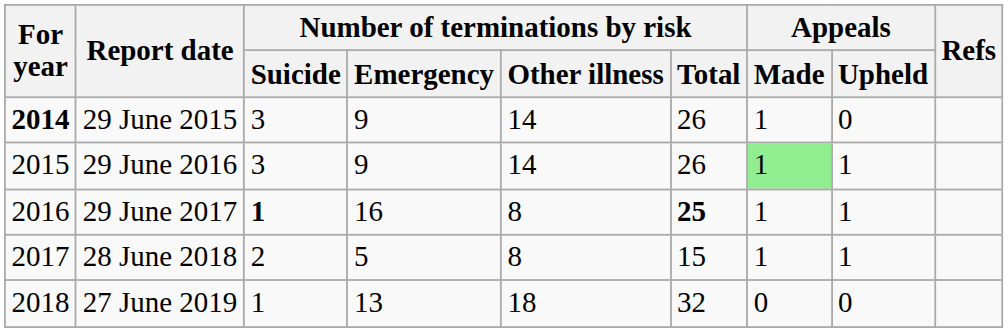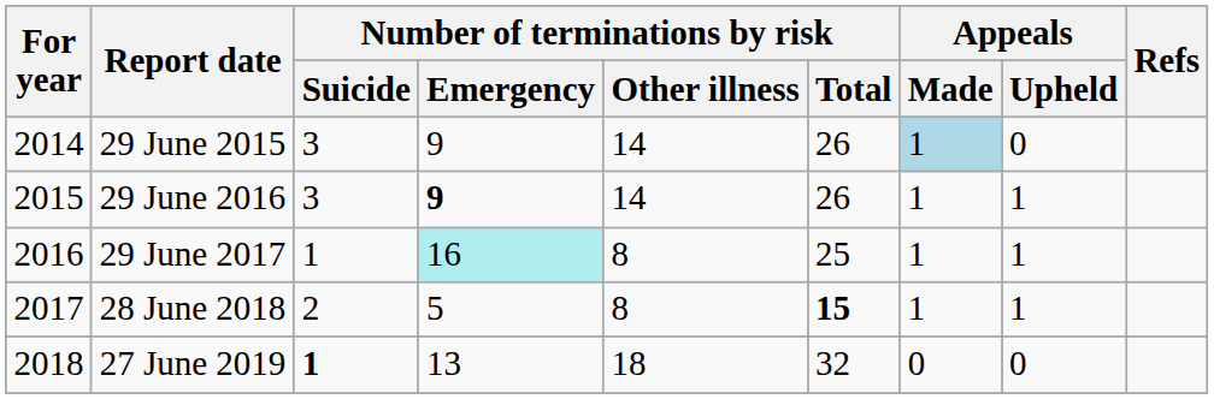29 June 2015 | For year: bold -> normal
29 June 2015 | Appeals / Made: no background -> lightblue background
29 June 2016 | Number of terminations by risk / Emergency: normal -> bold
29 June 2016 | Appeals / Made: lightgreen background -> no background
29 June 2017 | Number of terminations by risk / Suicide: bold -> normal
29 June 2017 | Number of terminations by risk / Emergency: no background -> paleturquoise background
29 June 2017 | Number of terminations by risk / Total: bold -> normal
28 June 2018 | Number of terminations by risk / Total: normal -> bold
27 June 2019 | Number of terminations by risk / Suicide: normal -> bold
